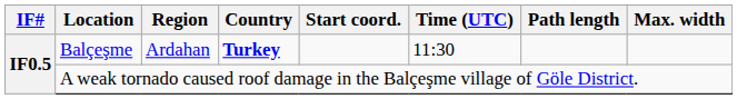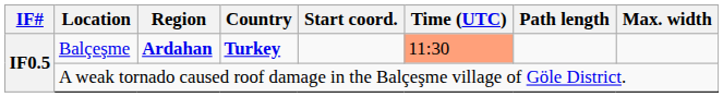Balçeşme | Region: normal -> bold
Balçeşme | Time (UTC): no background -> lightsalmon background
